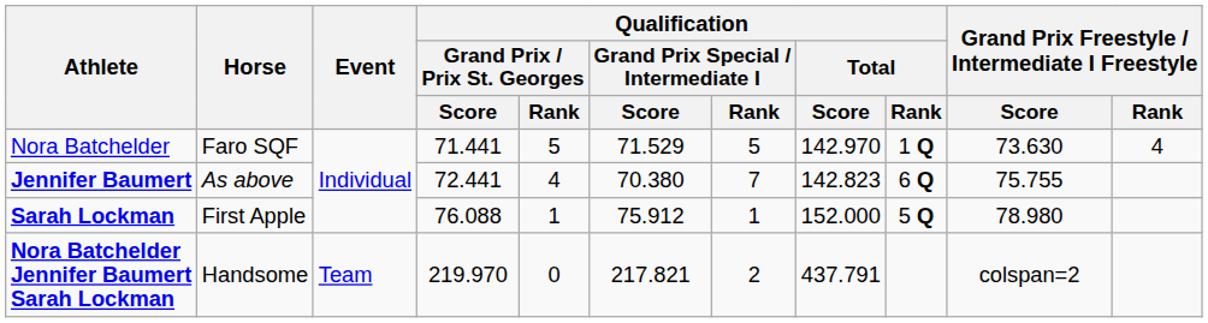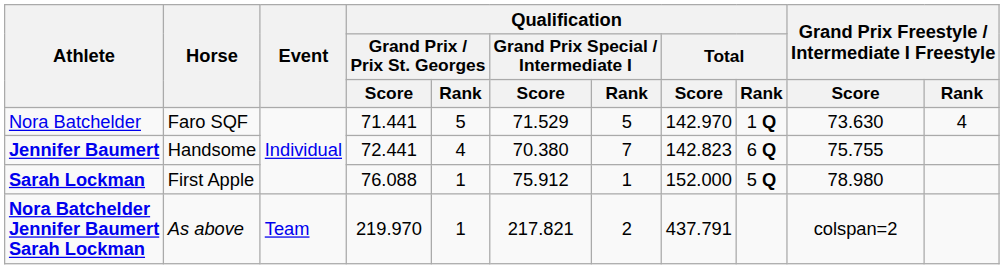Jennifer Baumert | Horse: As above -> Handsome
Nora Batchelder Jennifer Baumert Sarah Lockman | Horse: Handsome -> As above
Nora Batchelder Jennifer Baumert Sarah Lockman | Qualification / Grand Prix / Prix St. Georges / Rank: 0 -> 1
